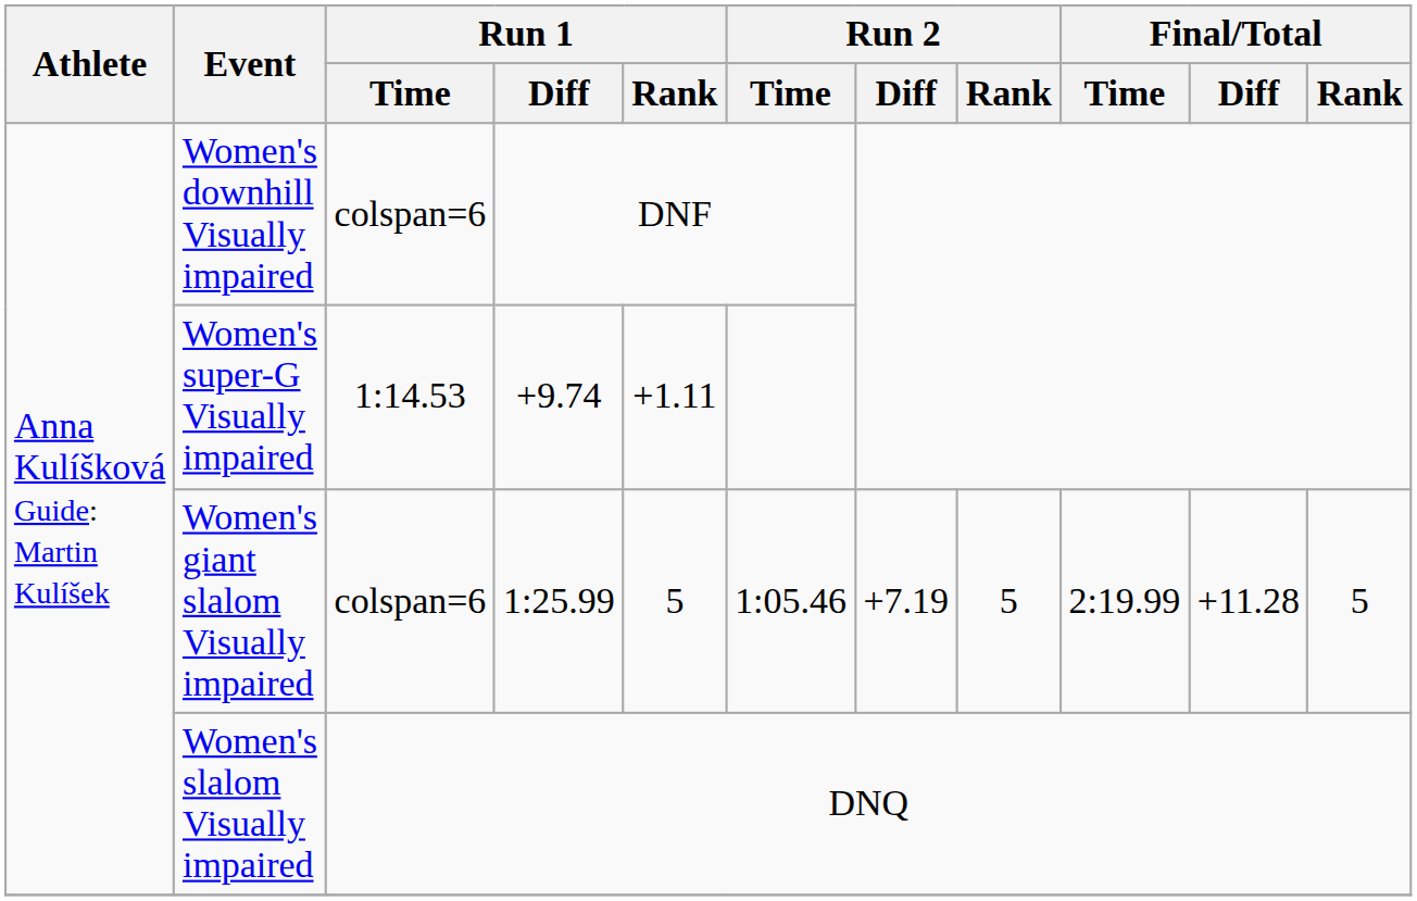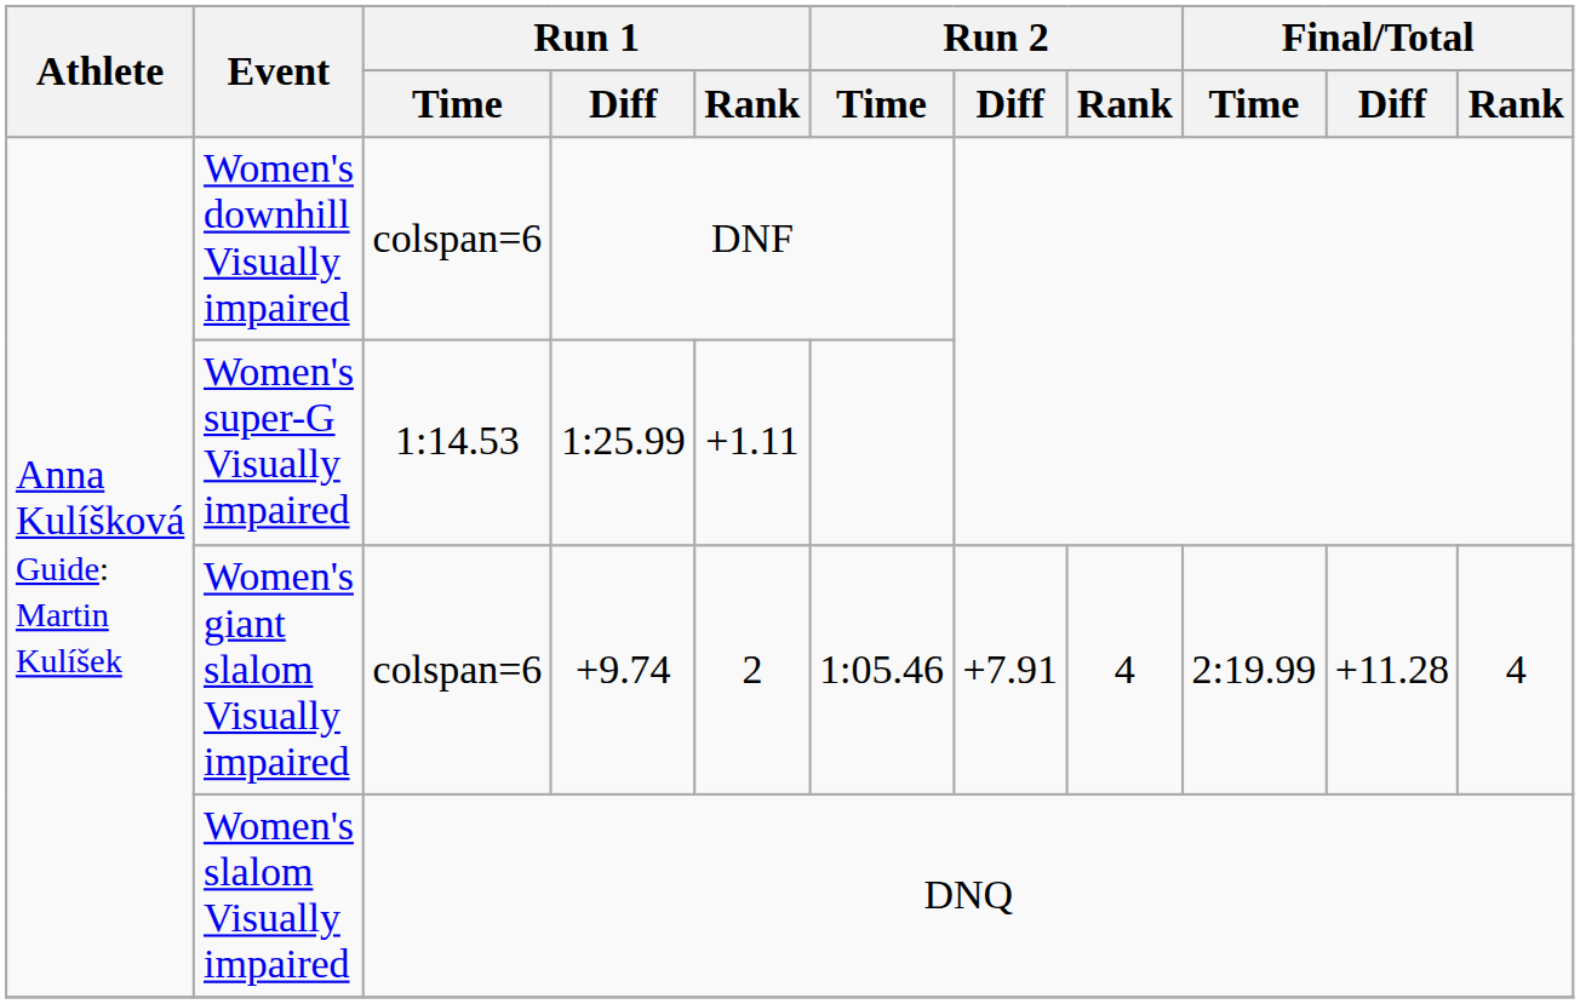Women's super-G Visually impaired | Run 1 / Diff: +9.74 -> 1:25.99
Women's giant slalom Visually impaired | Run 1 / Diff: 1:25.99 -> +9.74
Women's giant slalom Visually impaired | Run 1 / Rank: 5 -> 2
Women's giant slalom Visually impaired | Run 2 / Diff: +7.19 -> +7.91
Women's giant slalom Visually impaired | Run 2 / Rank: 5 -> 4
Women's giant slalom Visually impaired | Final/Total / Rank: 5 -> 4
